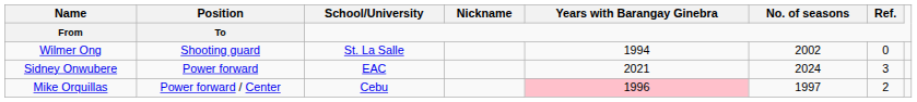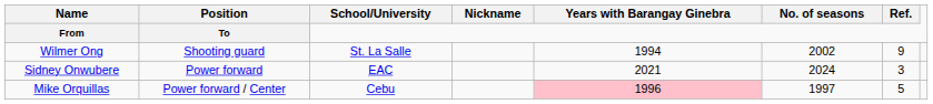Wilmer Ong | Ref.: 0 -> 9
Mike Orquillas | Ref.: 2 -> 5
